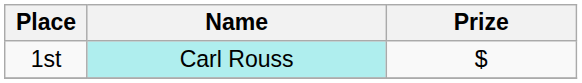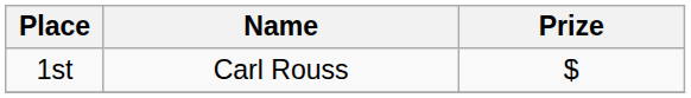1st | Name: paleturquoise background -> no background
